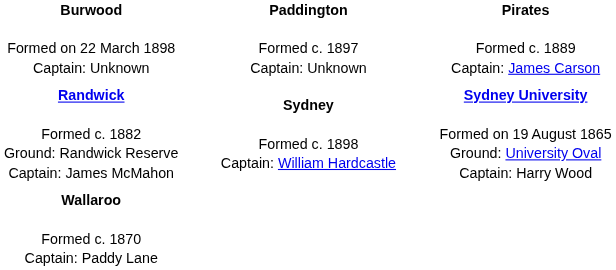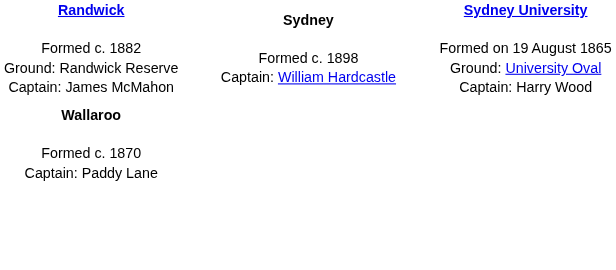- row: Burwood Formed on 22 March 1898 Captain: Unknown | Paddington Formed c. 1897 Captain: Unknown | Pirates Formed c. 1889 Captain: James Carson
